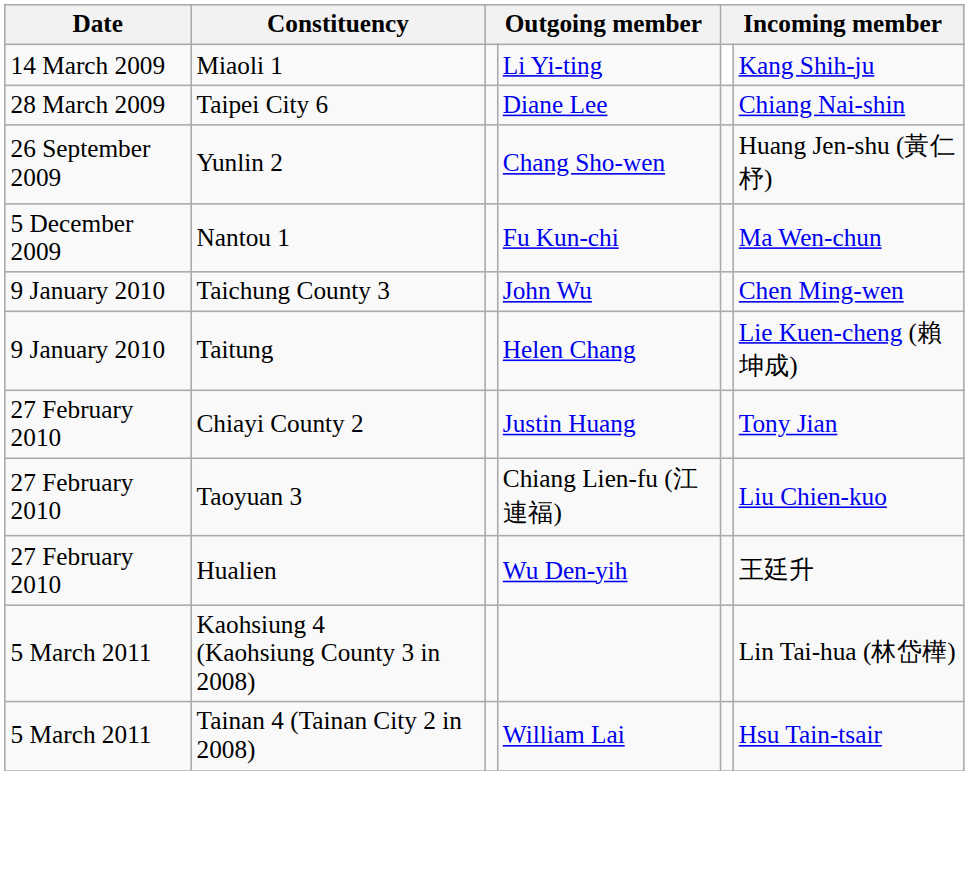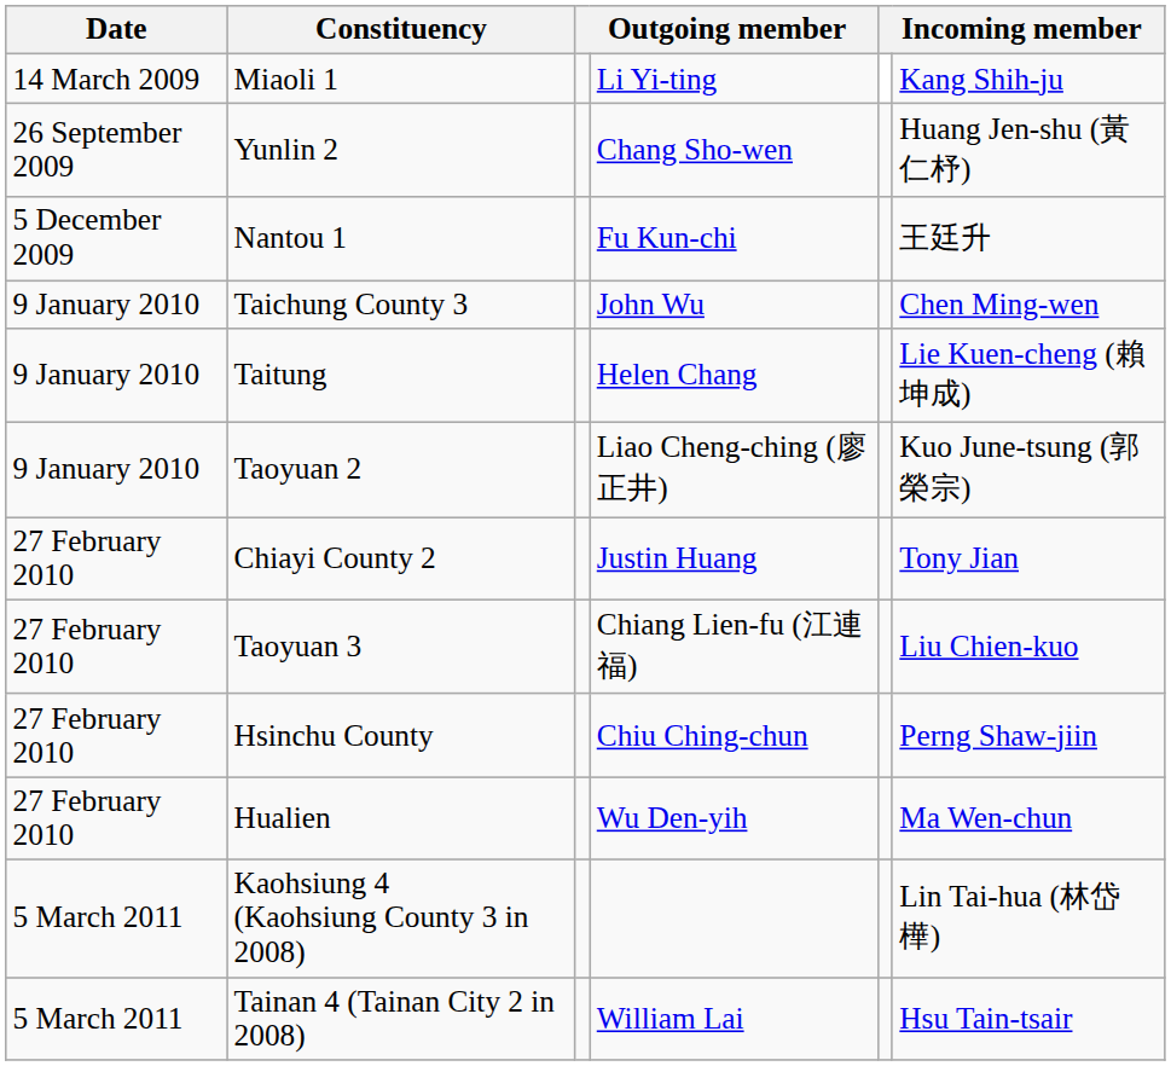- row: 28 March 2009 | Taipei City 6 | Diane Lee | Chiang Nai-shin
Nantou 1 | column 6: Ma Wen-chun -> 王廷升
+ row: 9 January 2010 | Taoyuan 2 | Liao Cheng-ching (廖正井) | Kuo June-tsung (郭榮宗)
+ row: 27 February 2010 | Hsinchu County | Chiu Ching-chun | Perng Shaw-jiin
Hualien | column 6: 王廷升 -> Ma Wen-chun
